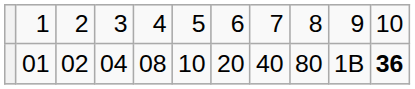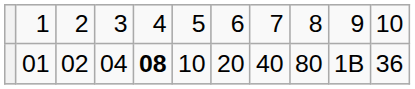row 2 | column 5: normal -> bold
row 2 | column 11: bold -> normal
